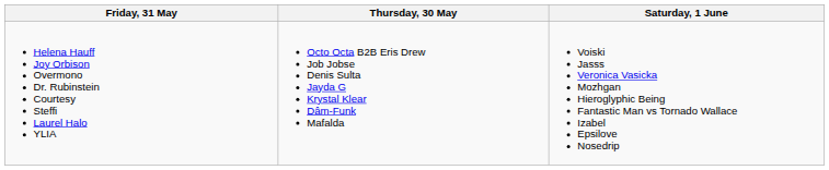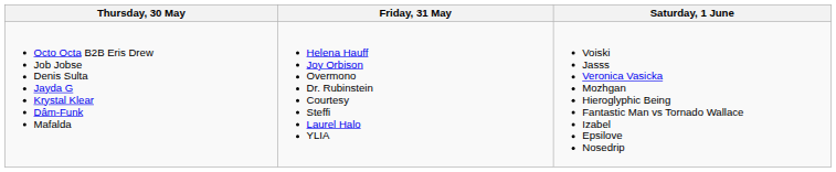columns swapped: Thursday, 30 May <-> Friday, 31 May
